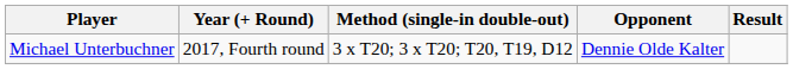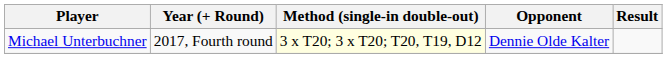Michael Unterbuchner | Method (single-in double-out): no background -> lightyellow background
